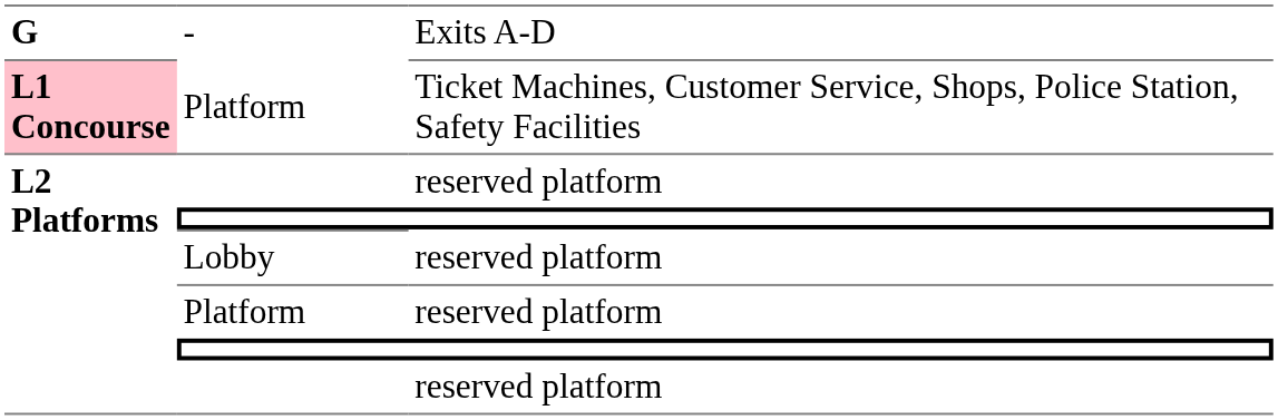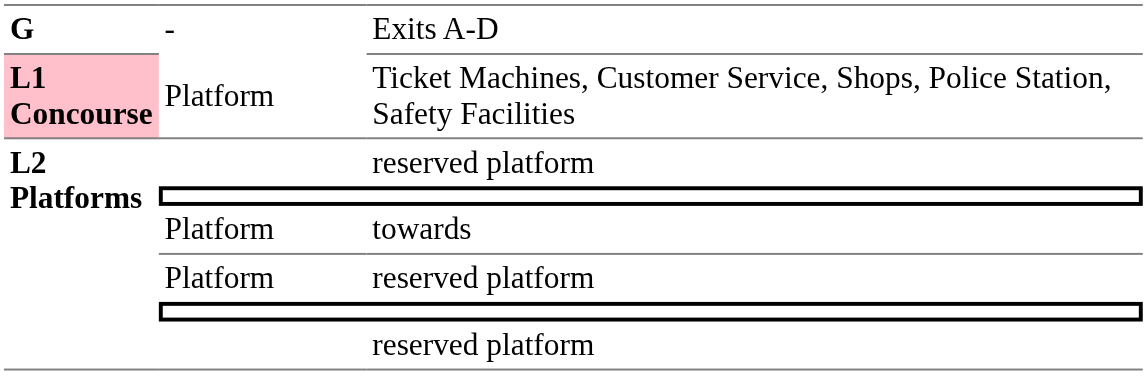row 4 | column 2: Lobby -> Platform
row 4 | column 3: reserved platform -> towards
